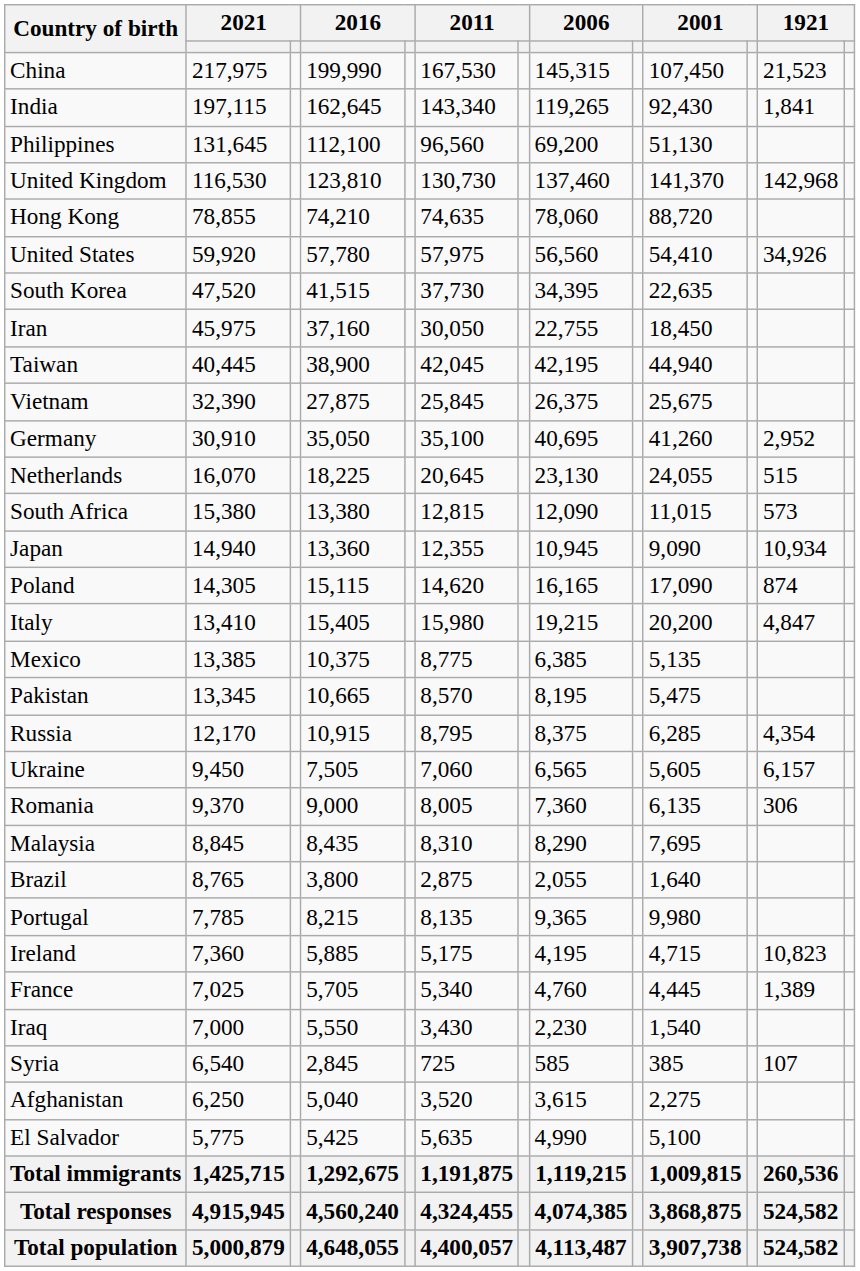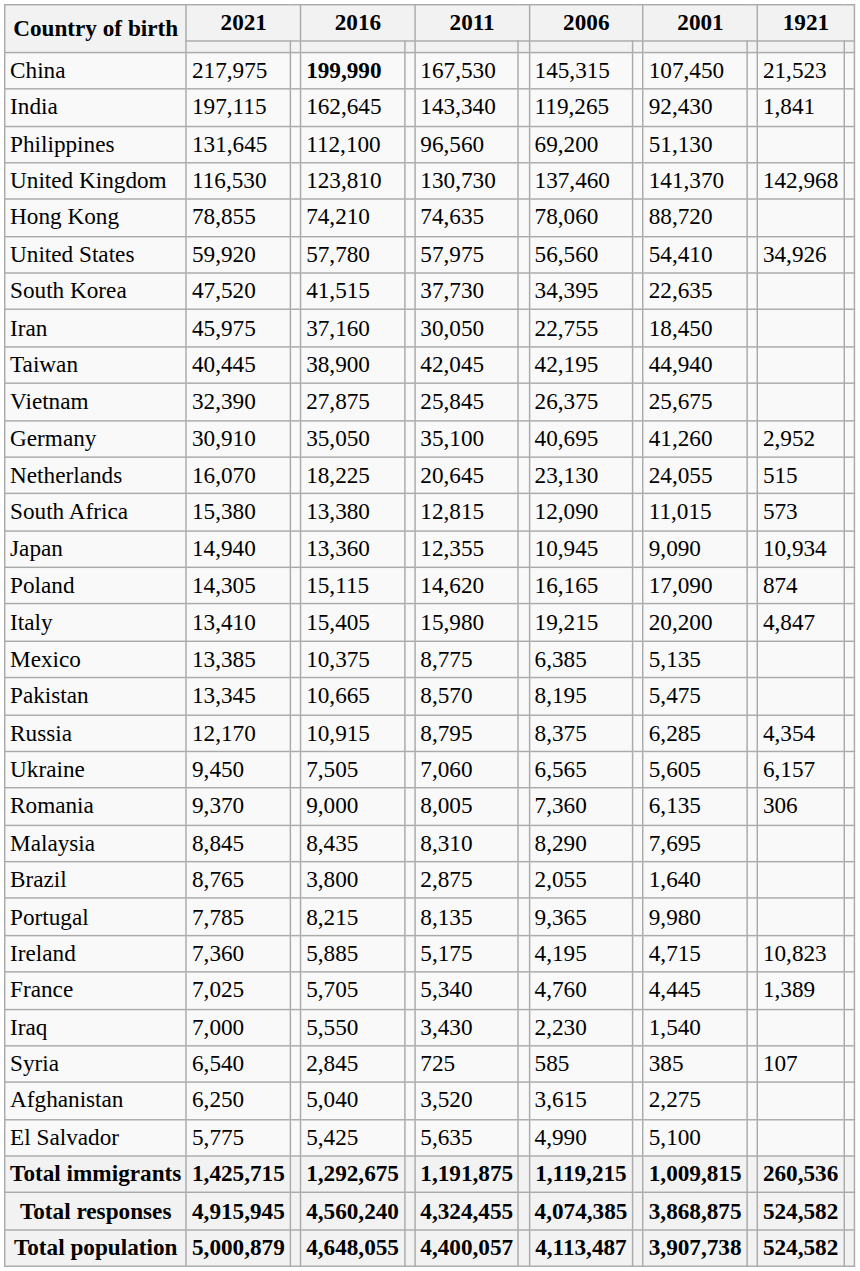China | column 4: normal -> bold
